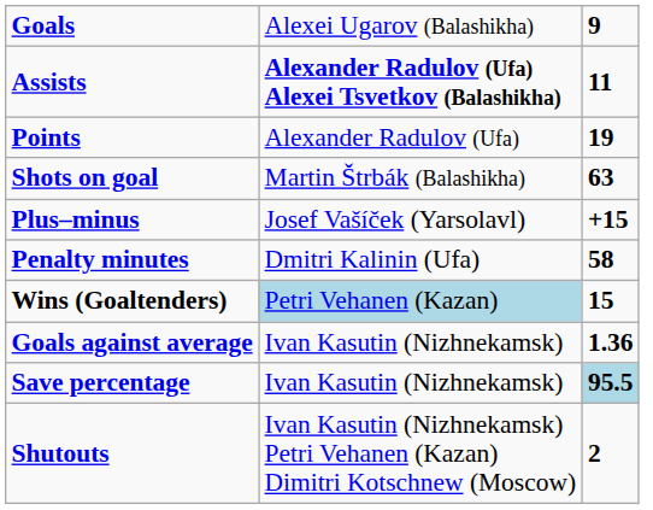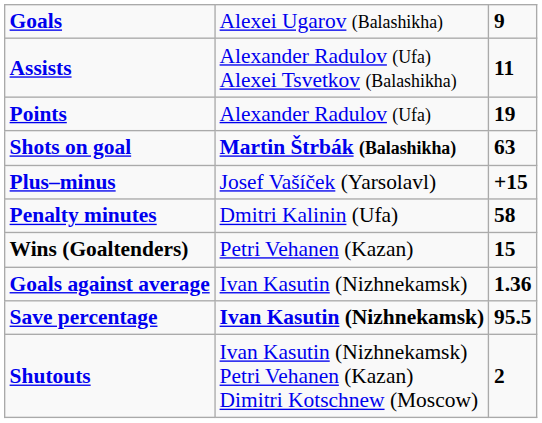Assists | column 2: bold -> normal
Shots on goal | column 2: normal -> bold
Wins (Goaltenders) | column 2: lightblue background -> no background
Save percentage | column 2: normal -> bold
Save percentage | column 3: lightblue background -> no background
